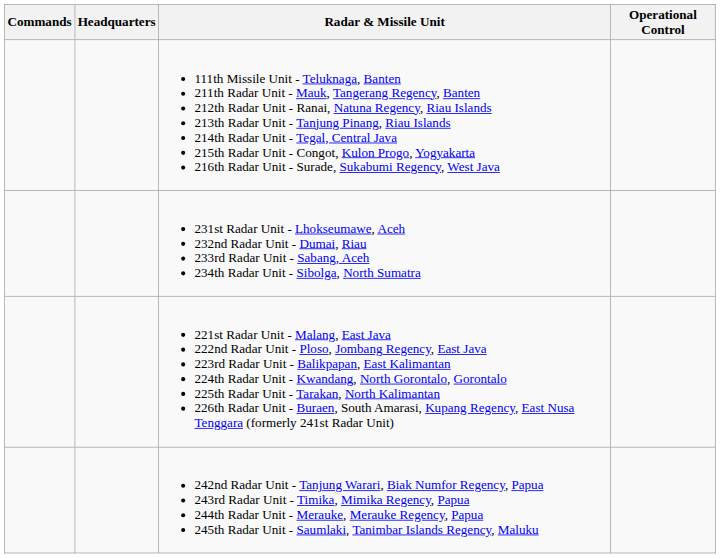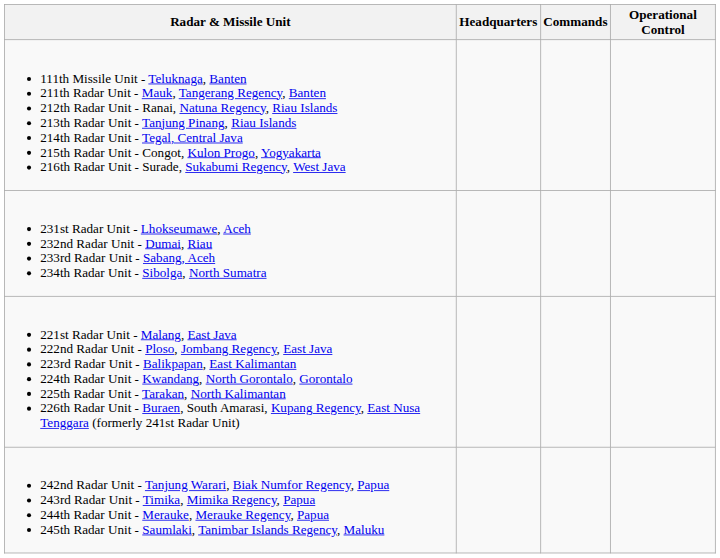columns swapped: Commands <-> Radar & Missile Unit
